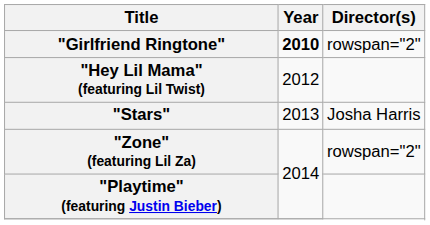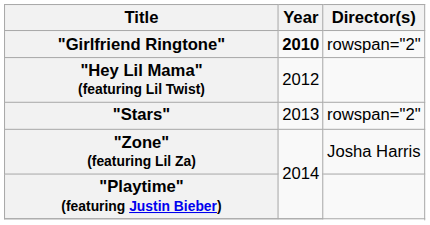"Stars" | Director(s): Josha Harris -> rowspan="2"
"Zone" (featuring Lil Za) | Director(s): rowspan="2" -> Josha Harris
